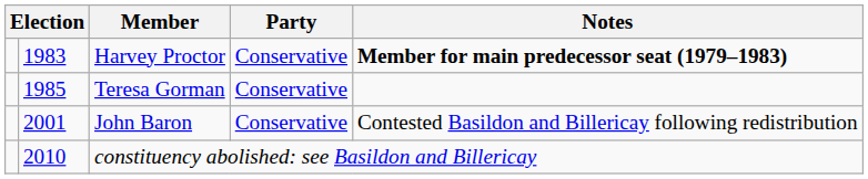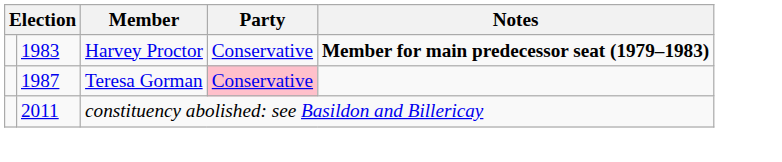Teresa Gorman | column 2: 1985 -> 1987
Teresa Gorman | Party: no background -> pink background
- row: 2001 | John Baron | Conservative | Contested Basildon and Billericay following redistribution
constituency abolished: see Basildon and Billericay | column 2: 2010 -> 2011
